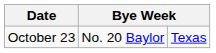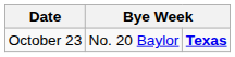October 23 | column 3: normal -> bold
